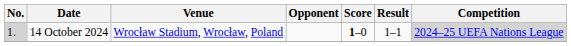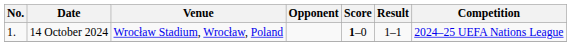14 October 2024 | No.: lightgrey background -> no background
14 October 2024 | Competition: lightgrey background -> no background
